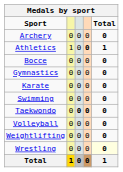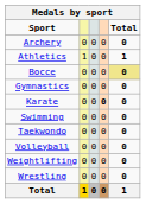Athletics | column 4: bold -> normal
Bocce | Total: no background -> khaki background
Karate | column 4: normal -> bold
Taekwondo | column 3: bold -> normal
Taekwondo | column 4: bold -> normal
Wrestling | Total: lightyellow background -> no background
